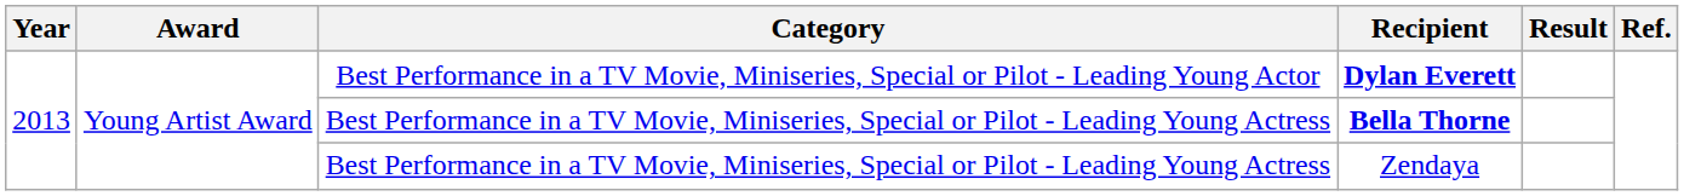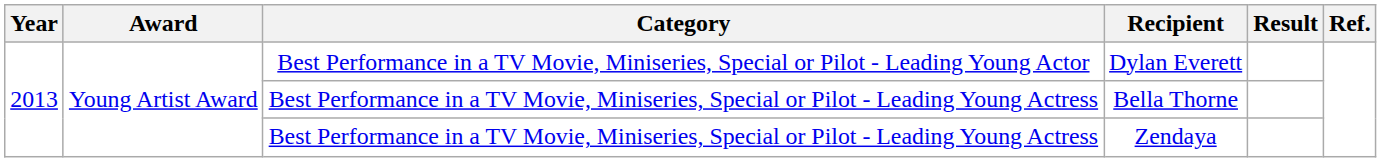Dylan Everett | Recipient: bold -> normal
Bella Thorne | Recipient: bold -> normal
